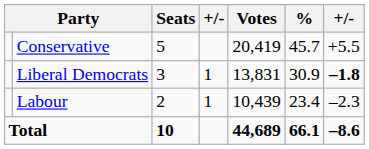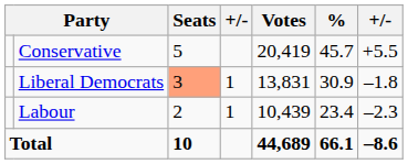Liberal Democrats | Seats: no background -> lightsalmon background
Liberal Democrats | column 7: bold -> normal
